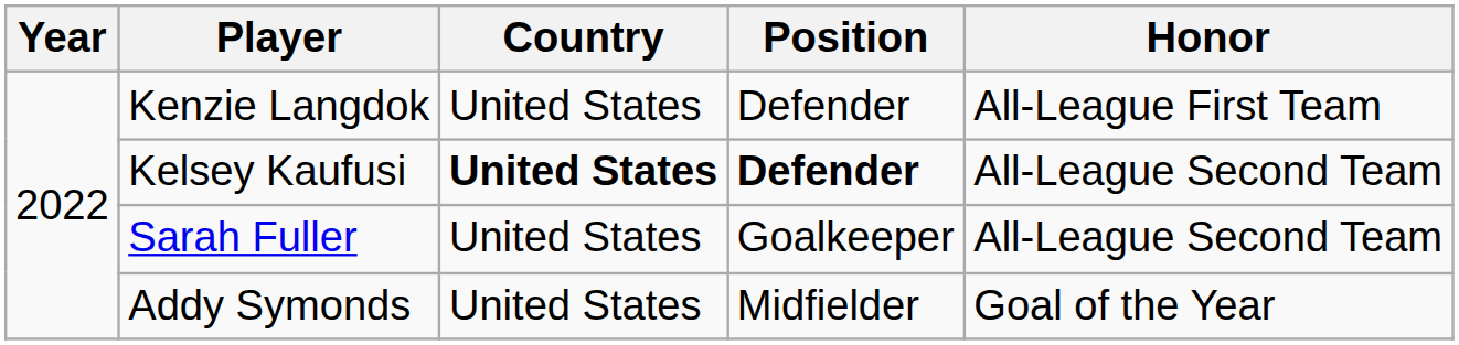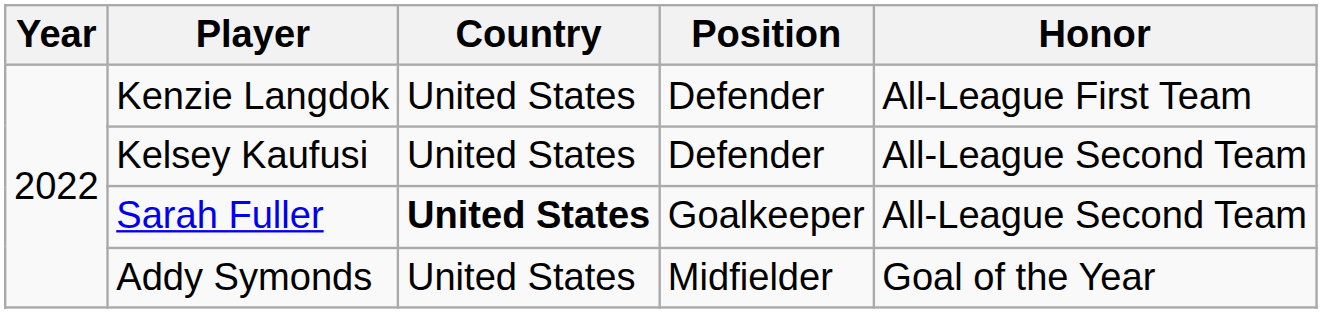Kelsey Kaufusi | Country: bold -> normal
Kelsey Kaufusi | Position: bold -> normal
Sarah Fuller | Country: normal -> bold
